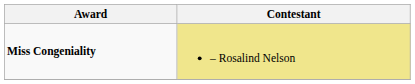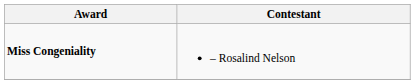Miss Congeniality | Contestant: khaki background -> no background
